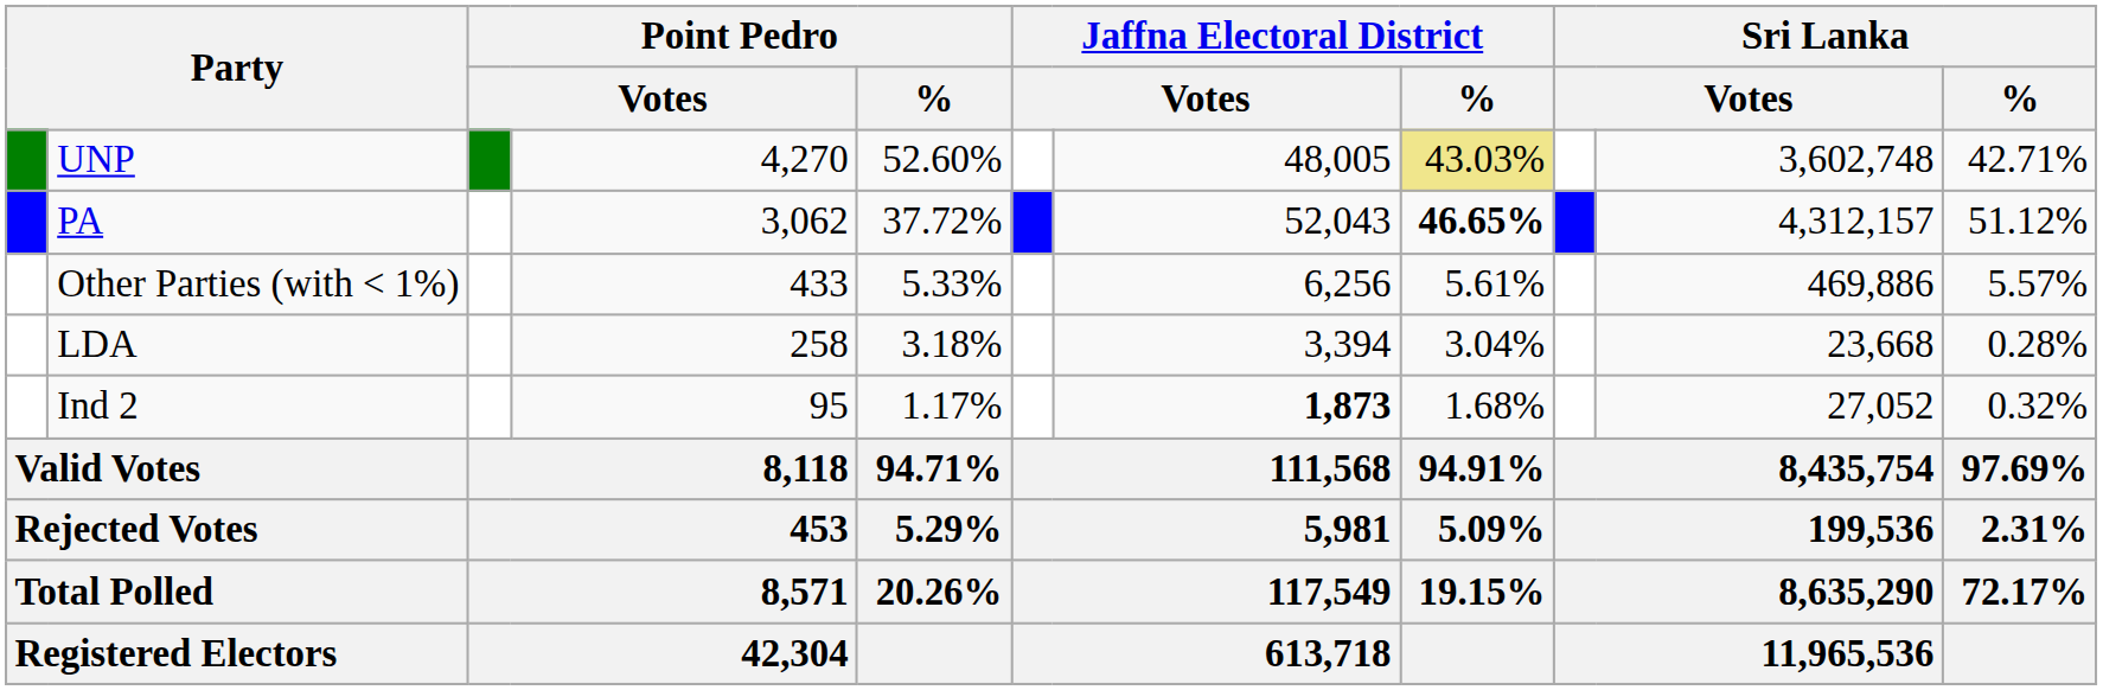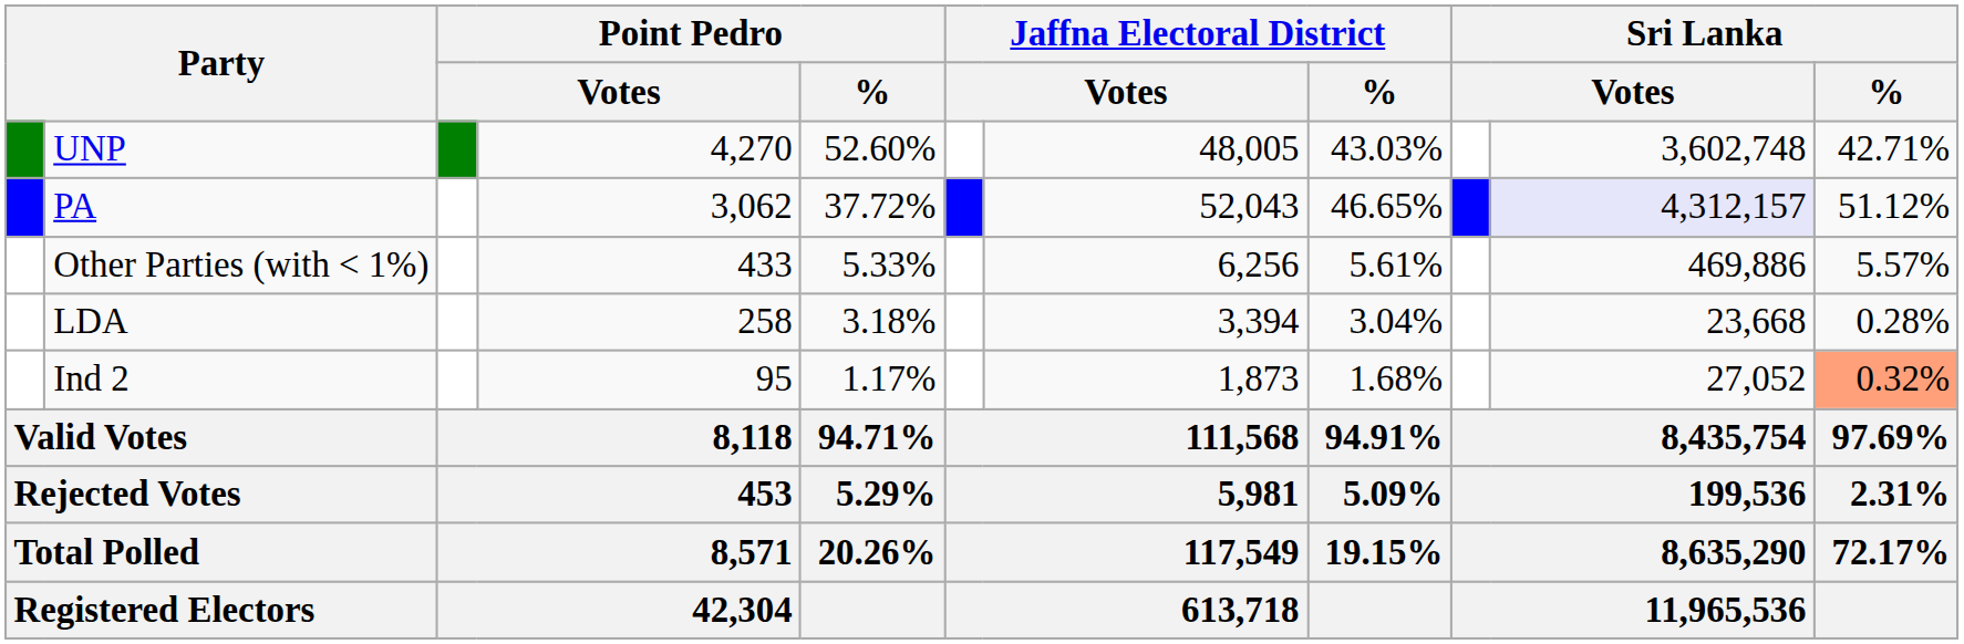UNP | Jaffna Electoral District / %: khaki background -> no background
PA | Jaffna Electoral District / %: bold -> normal
PA | column 10: no background -> lavender background
Ind 2 | column 7: bold -> normal
Ind 2 | Sri Lanka / %: no background -> lightsalmon background
